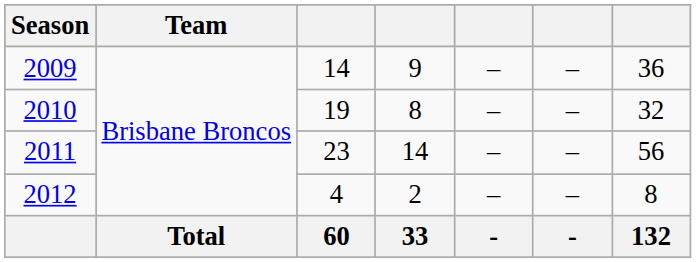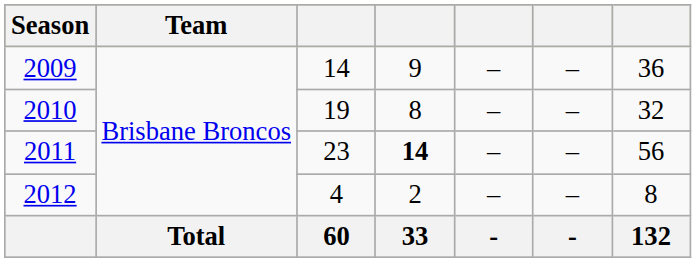2011 | column 4: normal -> bold
